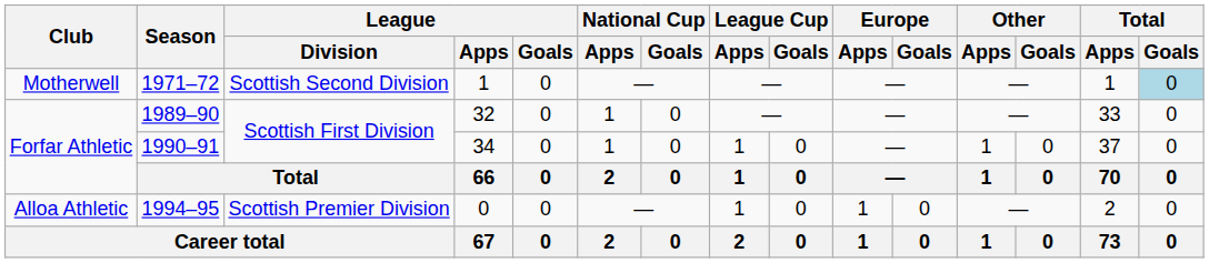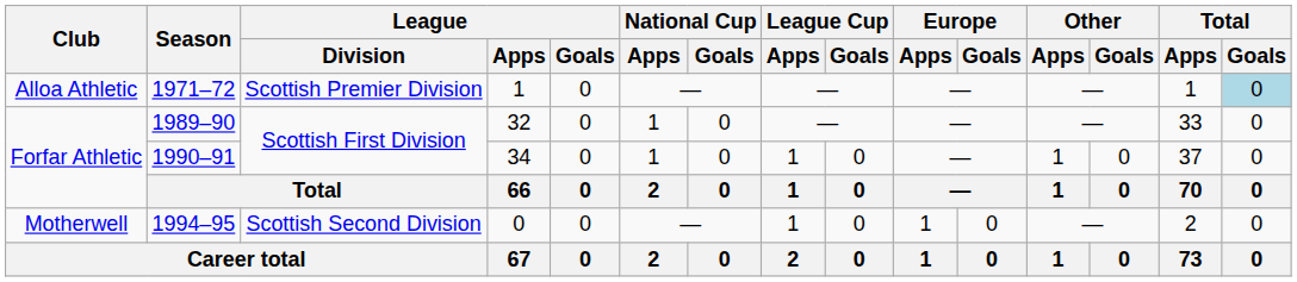1971–72 | Club: Motherwell -> Alloa Athletic
1971–72 | League / Division: Scottish Second Division -> Scottish Premier Division
1994–95 | Club: Alloa Athletic -> Motherwell
1994–95 | League / Division: Scottish Premier Division -> Scottish Second Division
